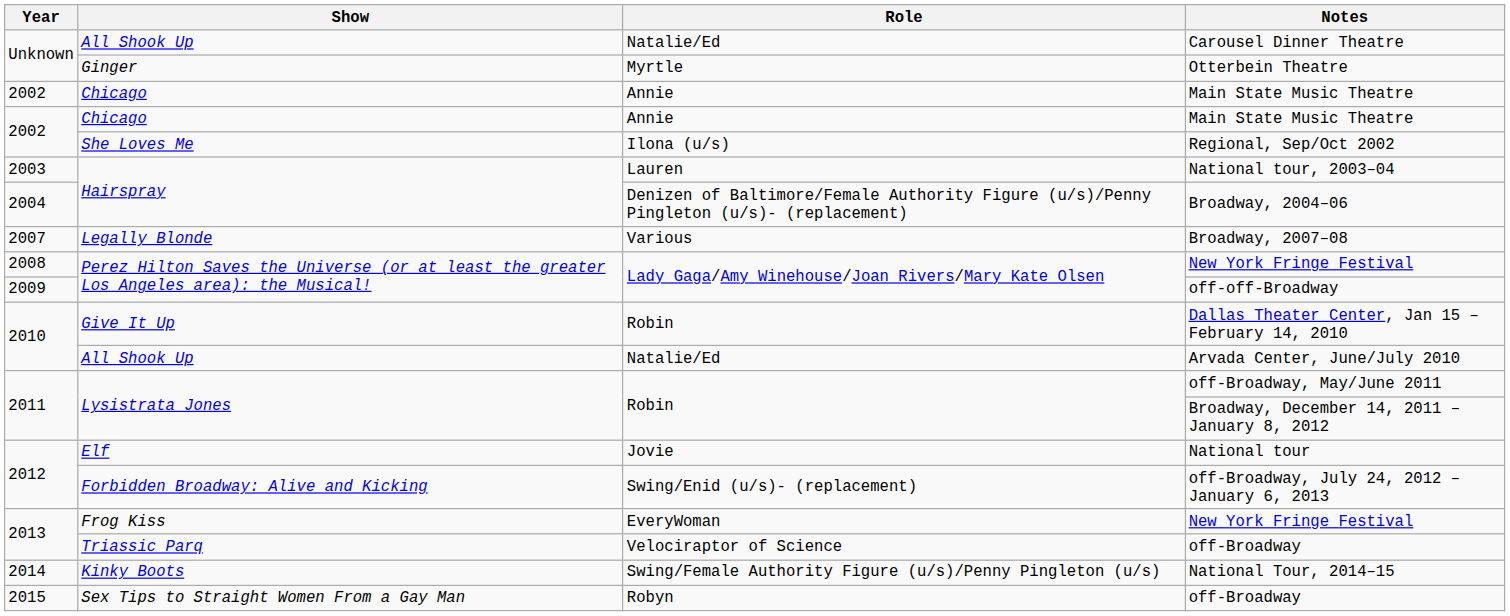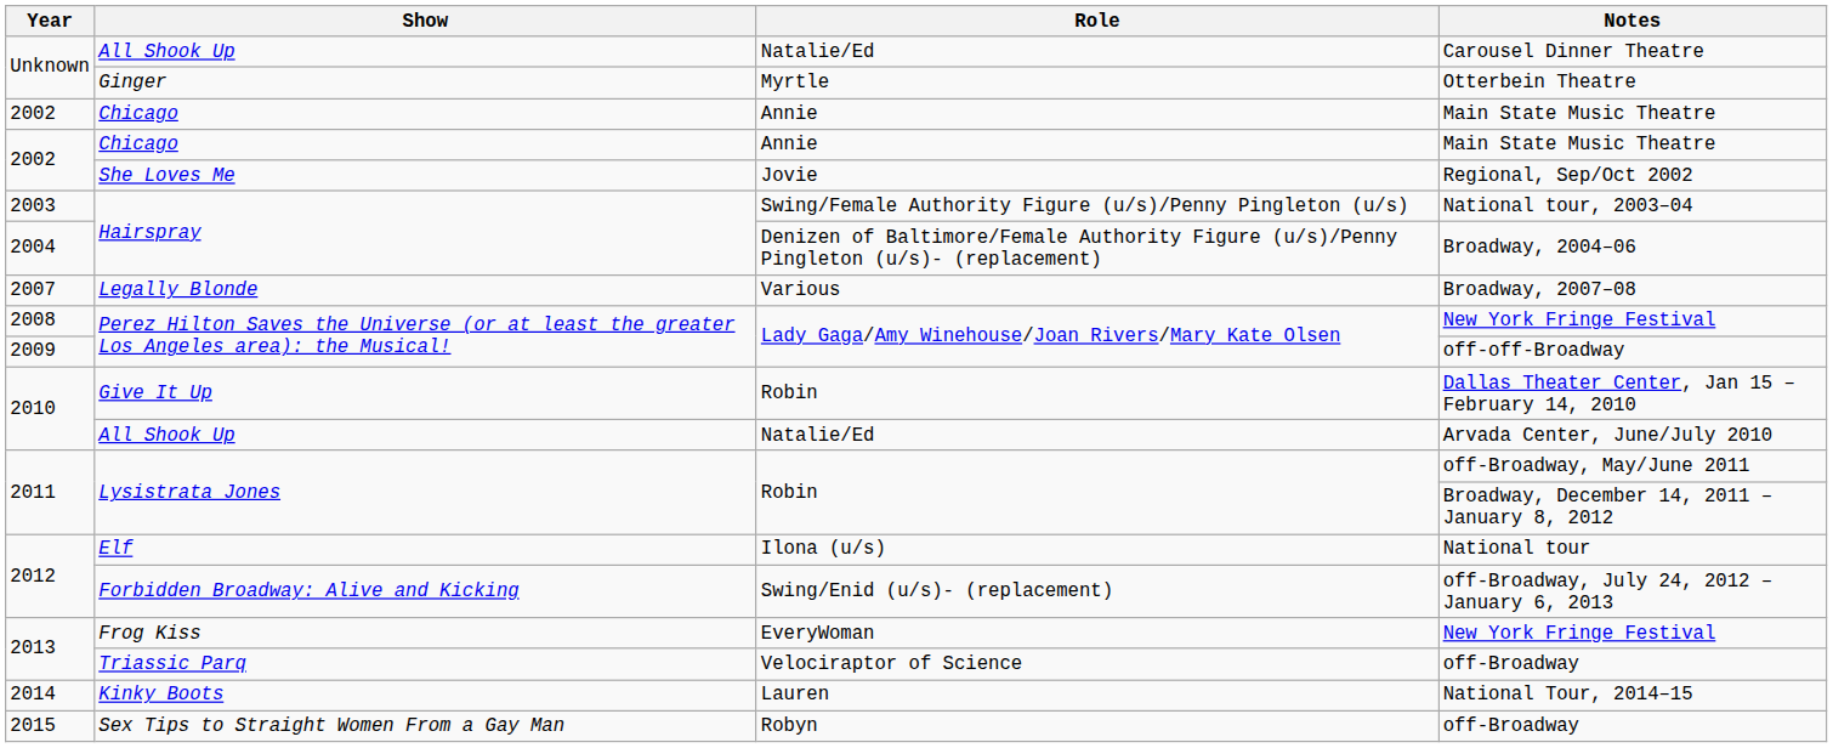Regional, Sep/Oct 2002 | Role: Ilona (u/s) -> Jovie
National tour, 2003–04 | Role: Lauren -> Swing/Female Authority Figure (u/s)/Penny Pingleton (u/s)
National tour | Role: Jovie -> Ilona (u/s)
National Tour, 2014–15 | Role: Swing/Female Authority Figure (u/s)/Penny Pingleton (u/s) -> Lauren
